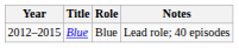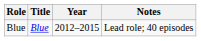columns swapped: Year <-> Role
